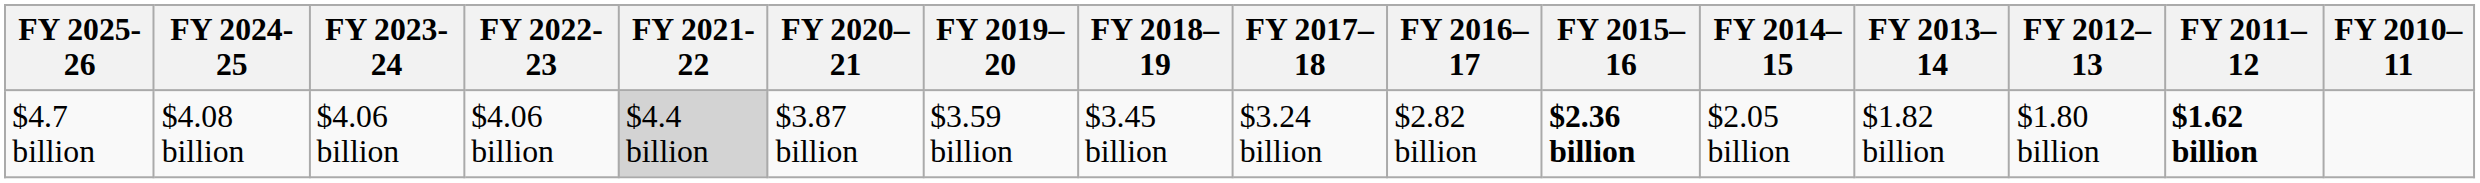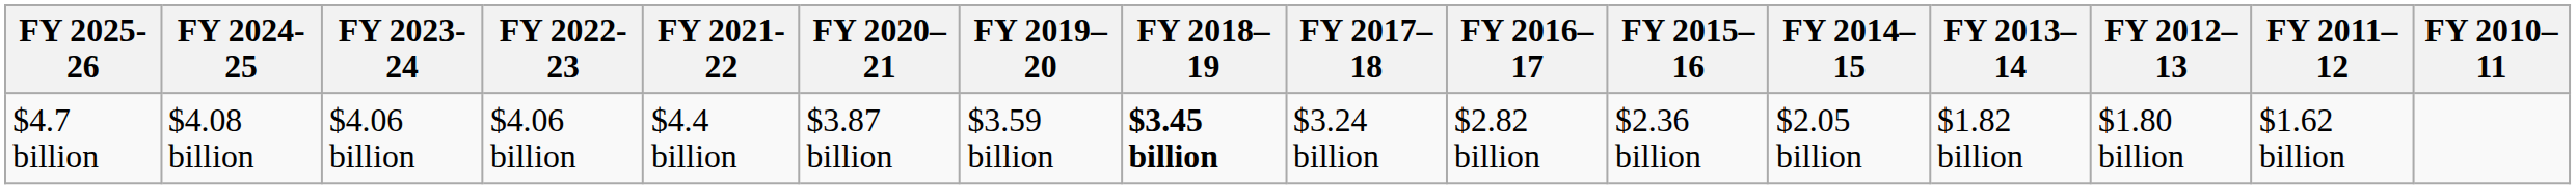$4.7 billion | FY 2021-22: lightgrey background -> no background
$4.7 billion | FY 2018–19: normal -> bold
$4.7 billion | FY 2015–16: bold -> normal
$4.7 billion | FY 2011–12: bold -> normal
